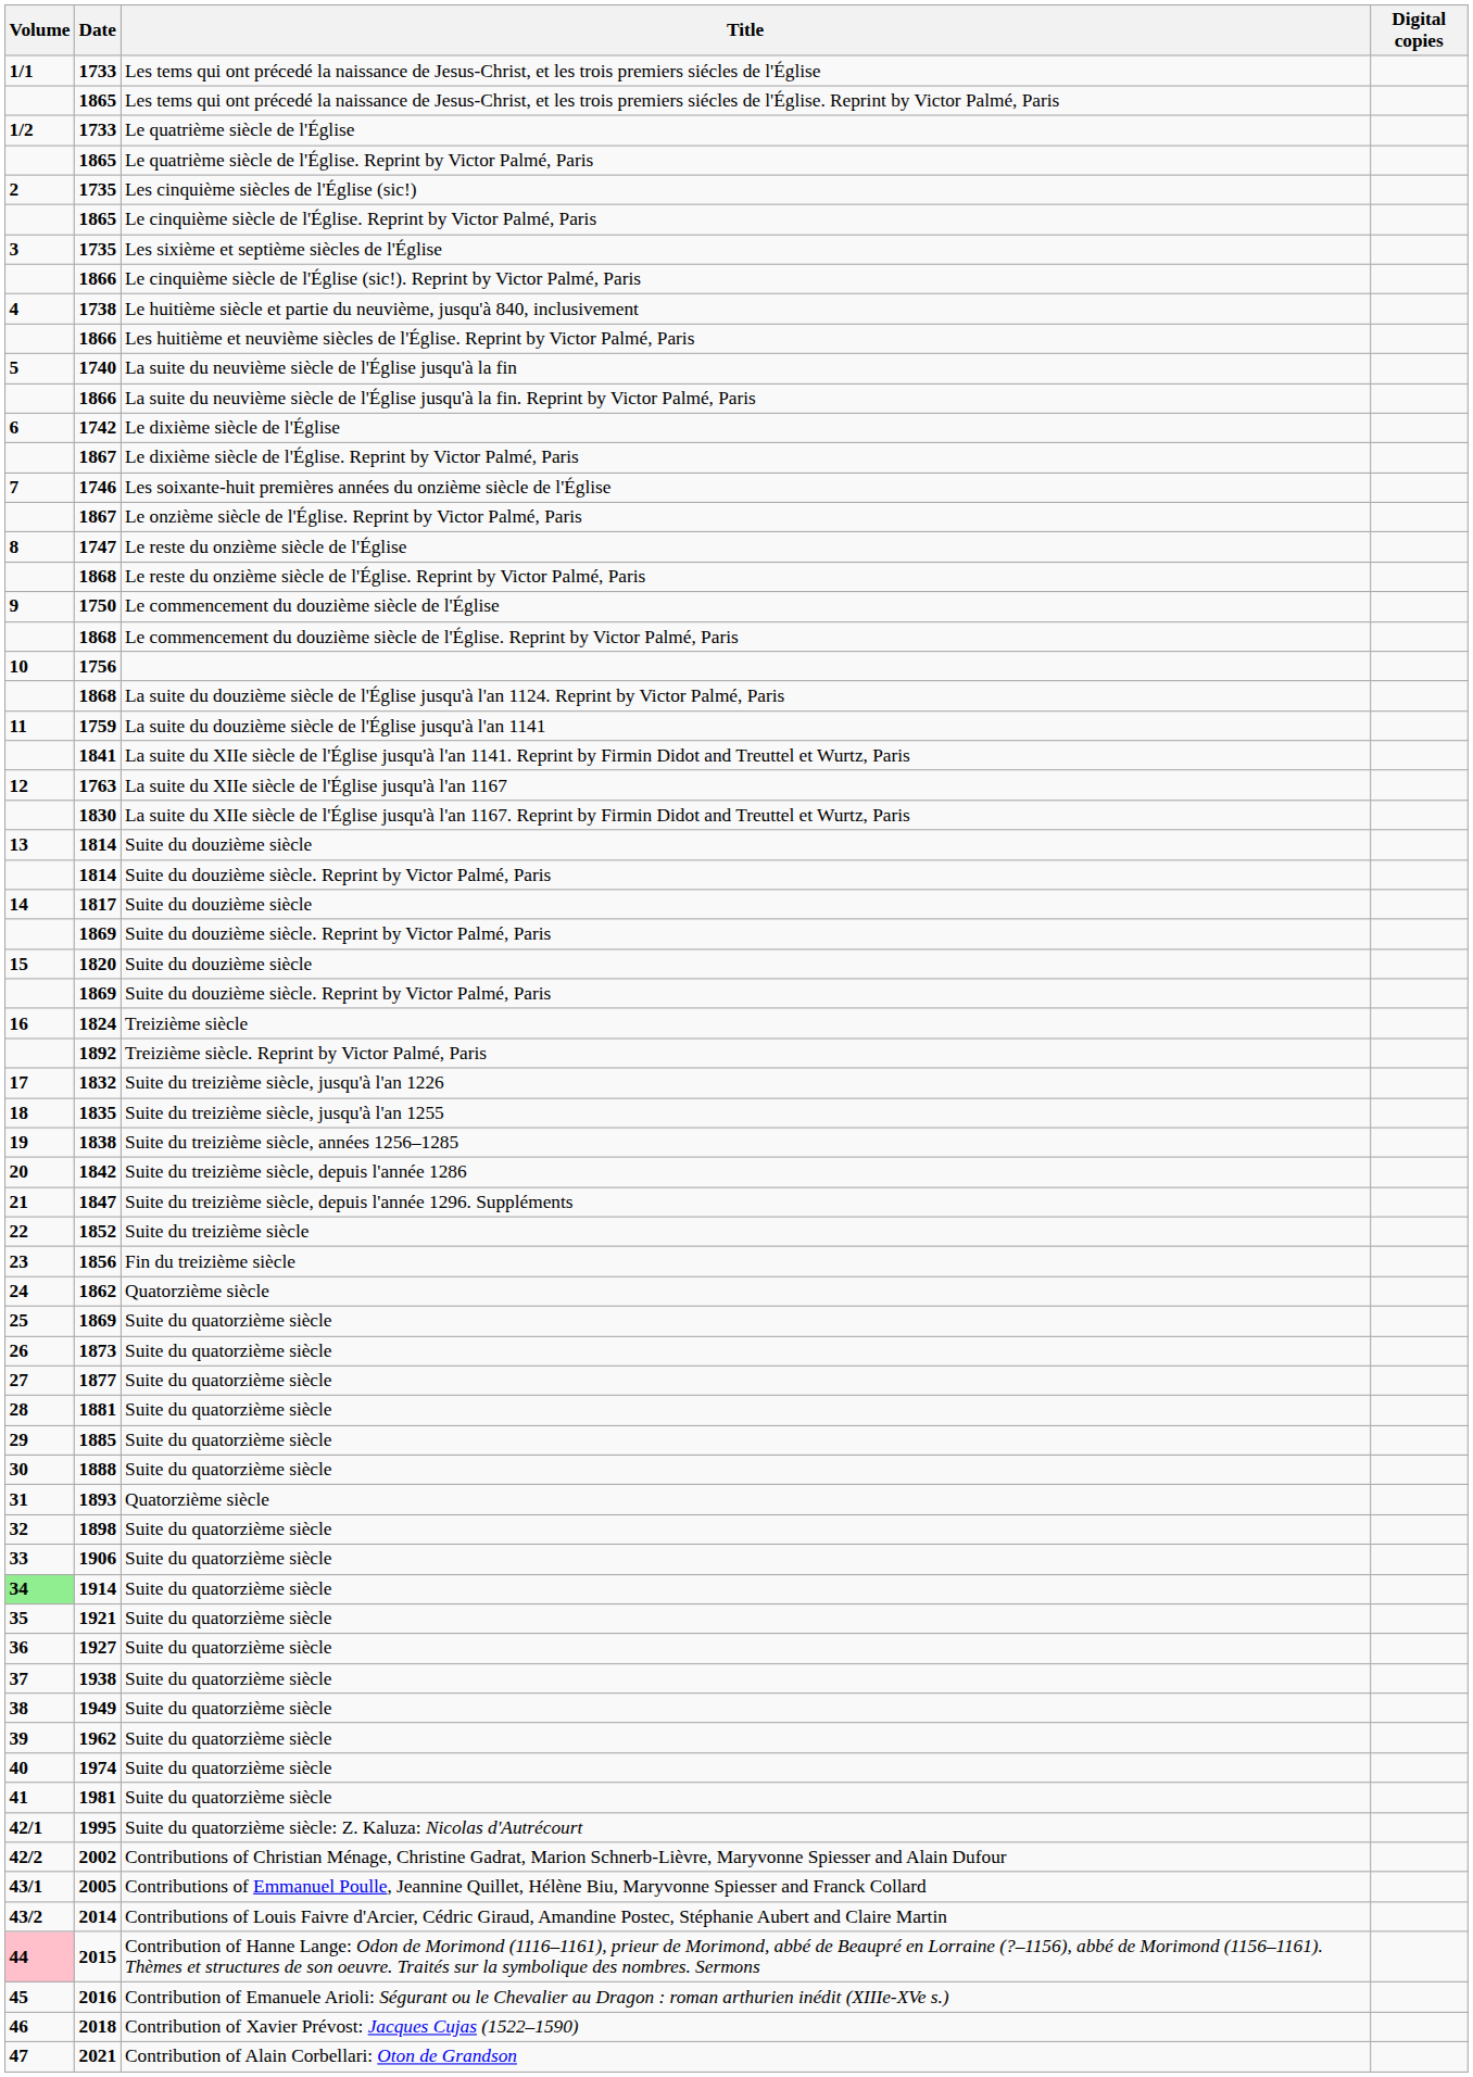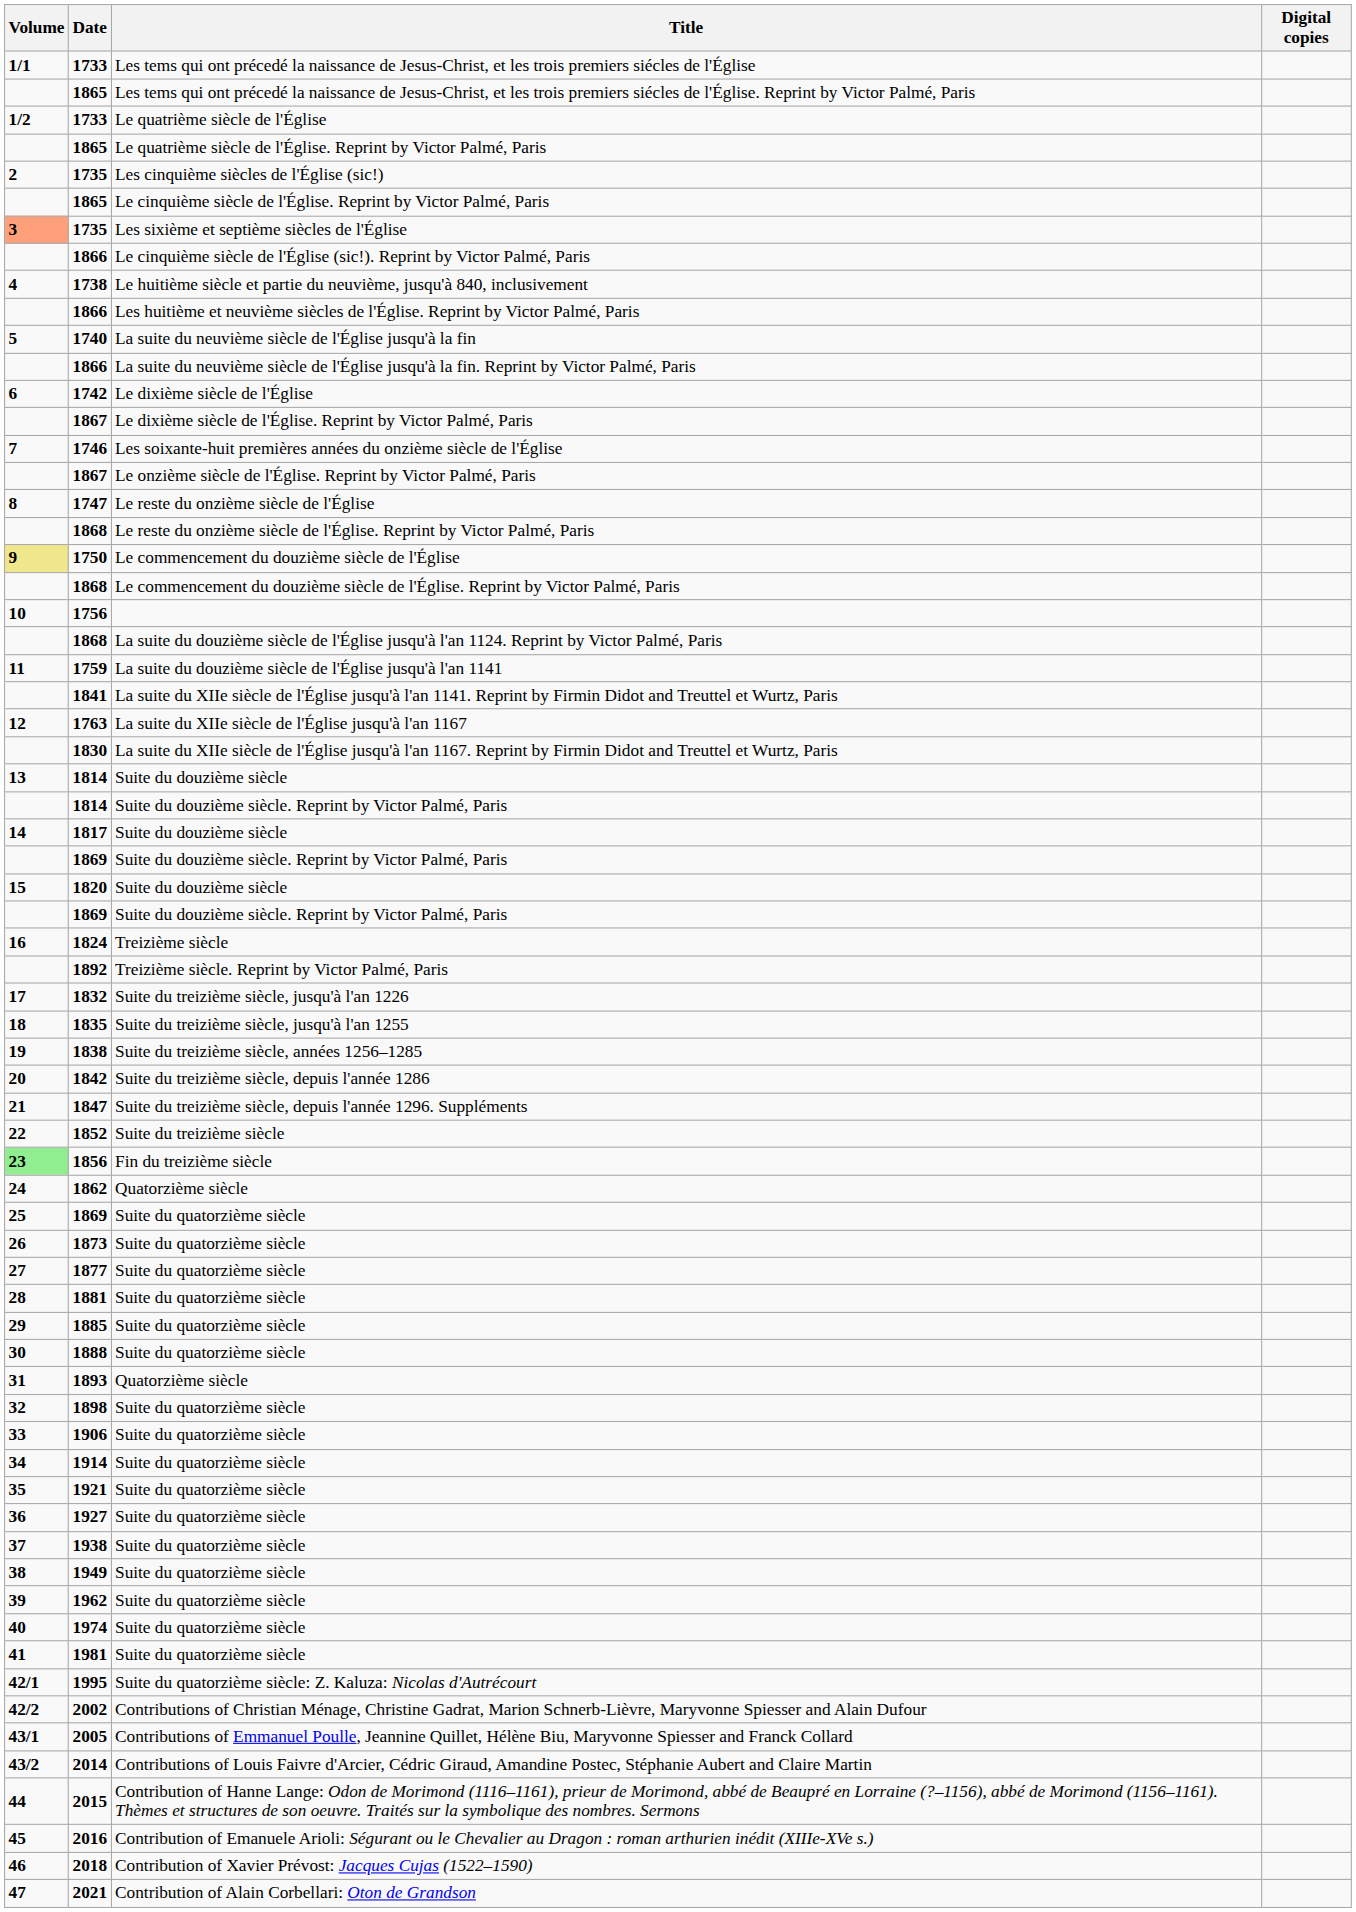1735 / Les sixième et septième siècles de l'Église | Volume: no background -> lightsalmon background
1750 | Volume: no background -> khaki background
1856 | Volume: no background -> lightgreen background
1914 | Volume: lightgreen background -> no background
2015 | Volume: pink background -> no background
